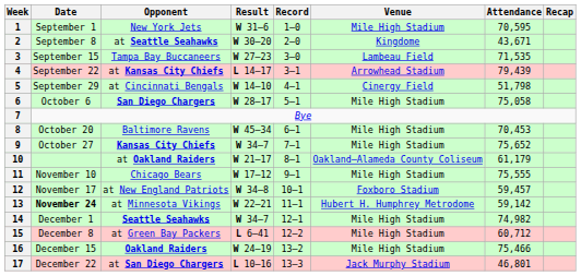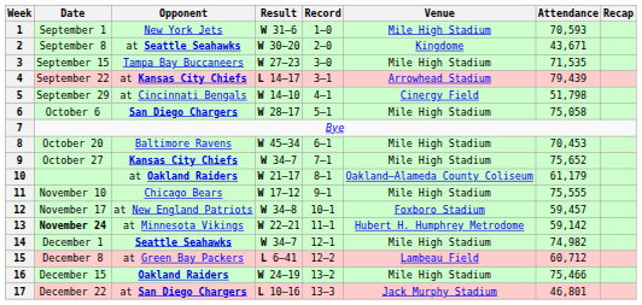1 | Attendance: 70,595 -> 70,593
3 | Venue: Lambeau Field -> Mile High Stadium
15 | Venue: Mile High Stadium -> Lambeau Field
